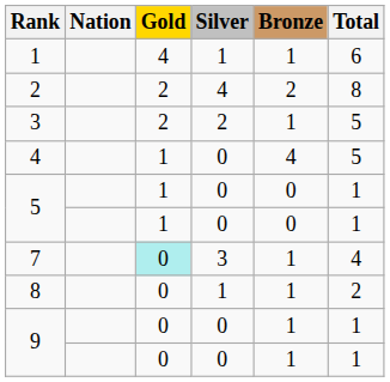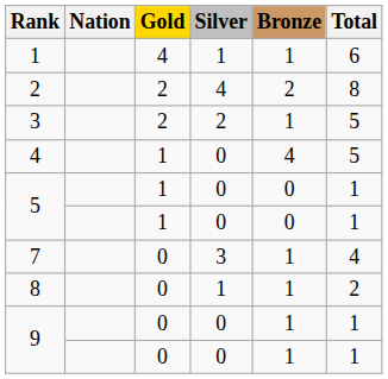7 | Gold: paleturquoise background -> no background
